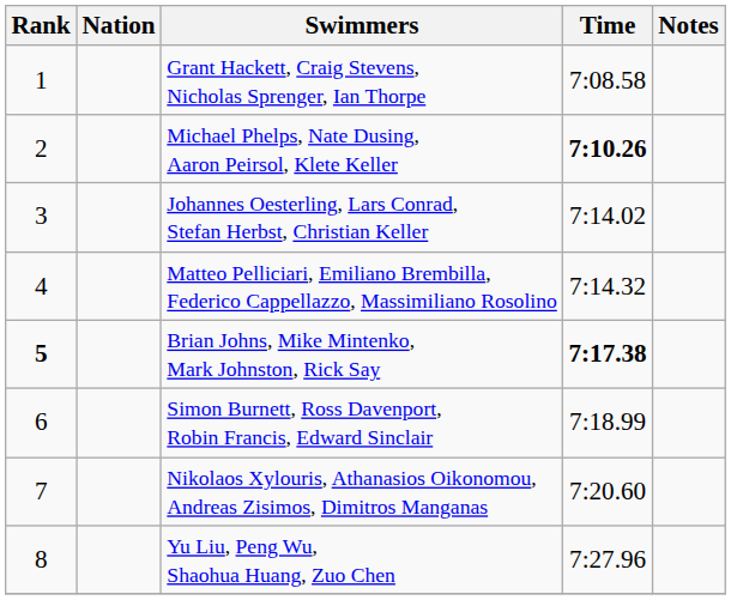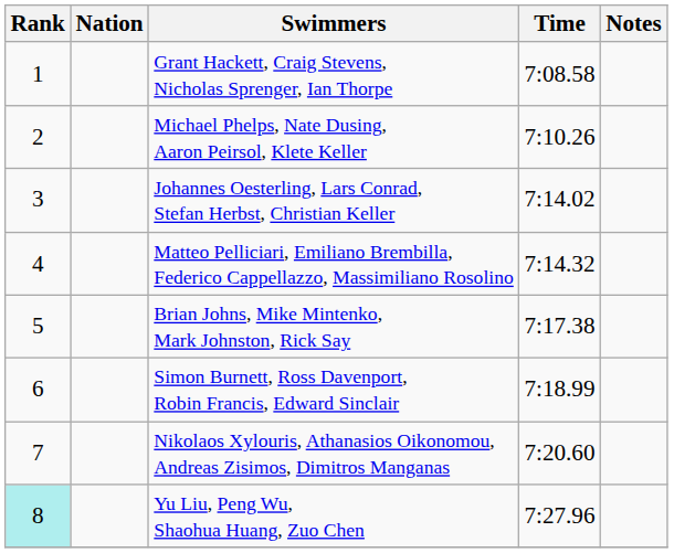Michael Phelps, Nate Dusing, Aaron Peirsol, Klete Keller | Time: bold -> normal
Brian Johns, Mike Mintenko, Mark Johnston, Rick Say | Rank: bold -> normal
Brian Johns, Mike Mintenko, Mark Johnston, Rick Say | Time: bold -> normal
Yu Liu, Peng Wu, Shaohua Huang, Zuo Chen | Rank: no background -> paleturquoise background
